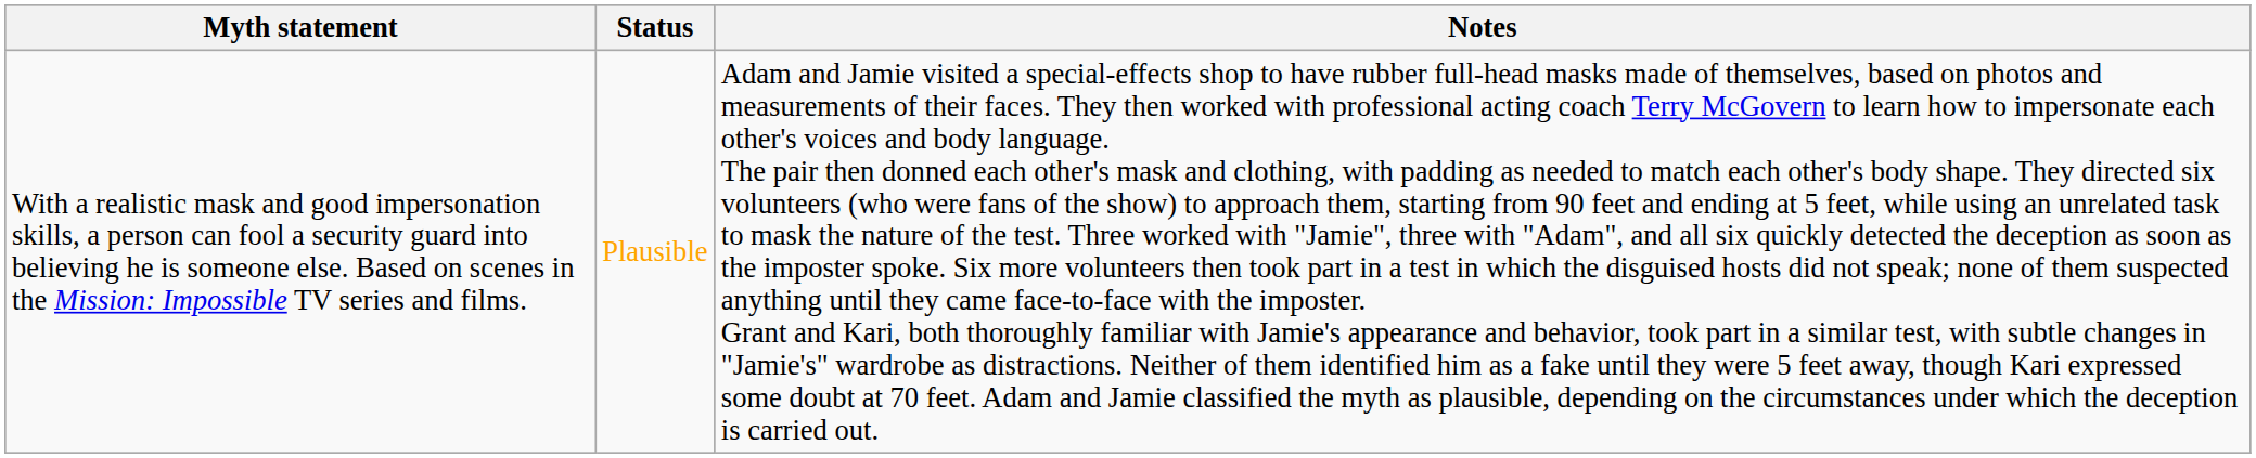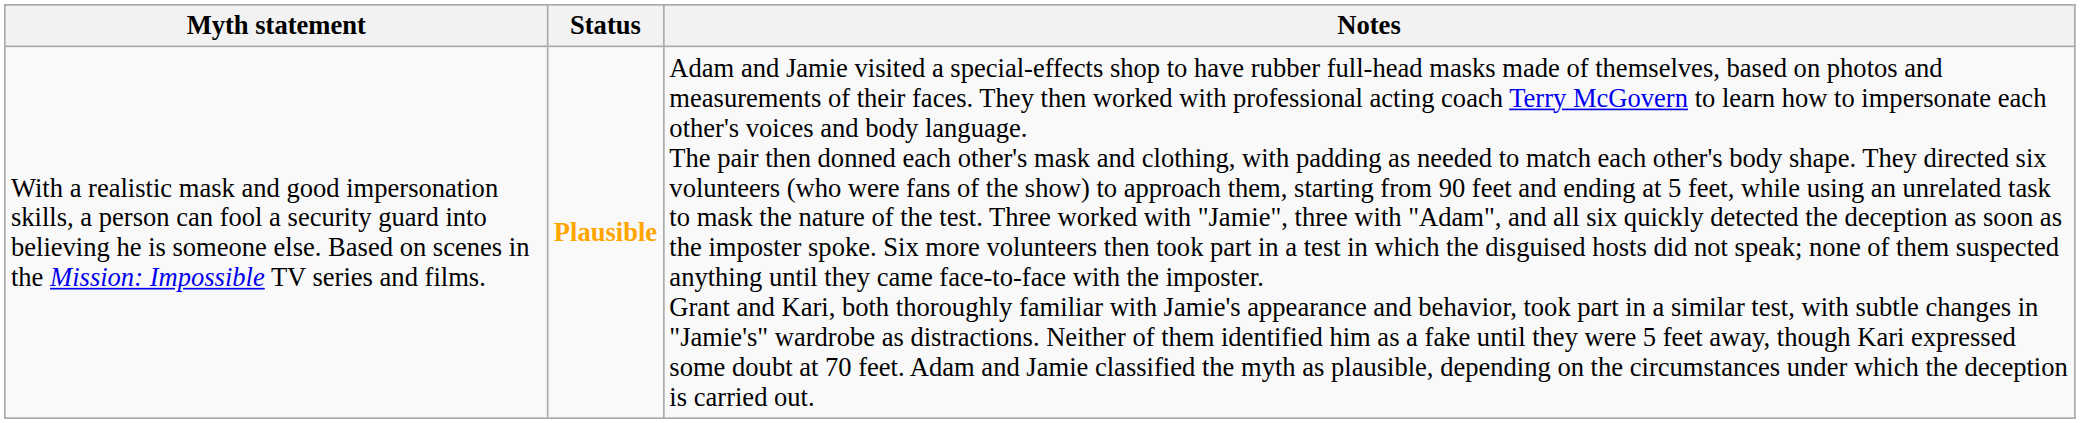row 2 | Status: normal -> bold
